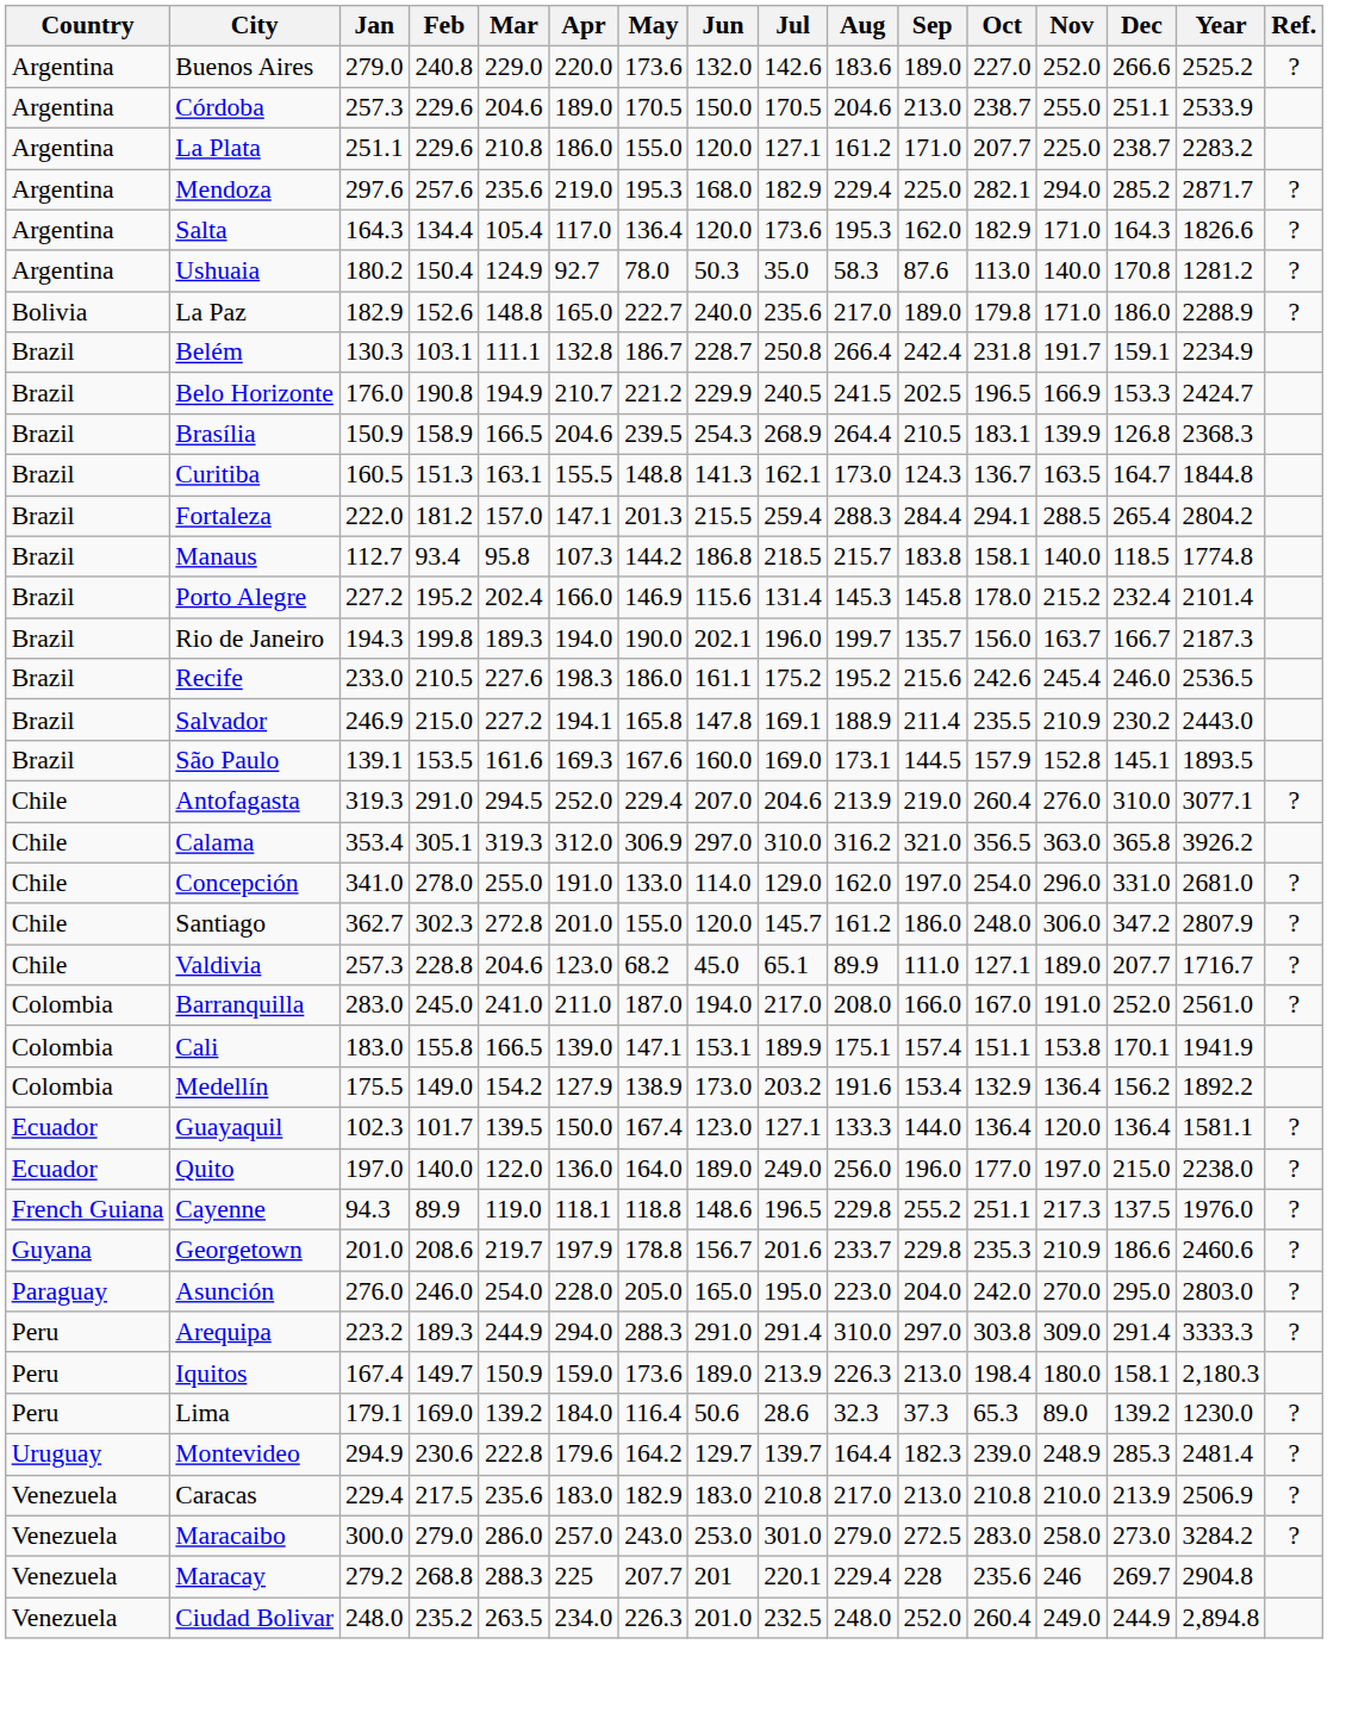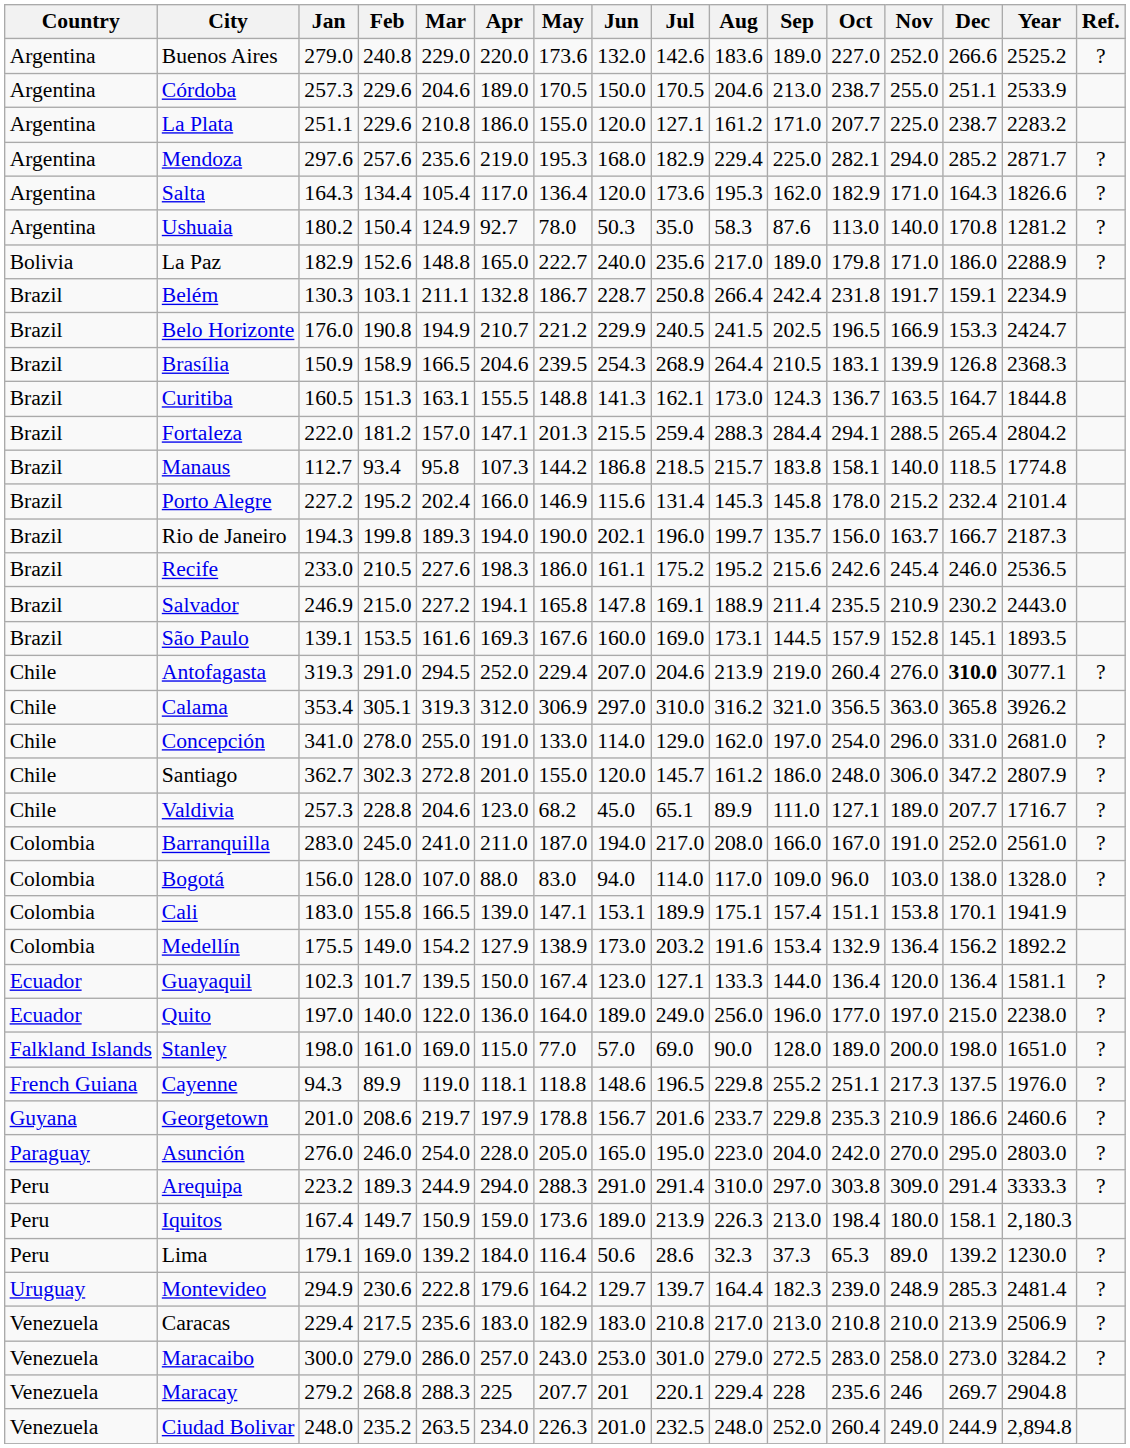Belém | Mar: 111.1 -> 211.1
Antofagasta | Dec: normal -> bold
+ row: Colombia | Bogotá | 156.0 | 128.0 | 107.0 | 88.0 | 83.0 | 94.0 | 114.0 | 117.0 | 109.0 | 96.0 | 103.0 | 138.0 | 1328.0 | ?
+ row: Falkland Islands | Stanley | 198.0 | 161.0 | 169.0 | 115.0 | 77.0 | 57.0 | 69.0 | 90.0 | 128.0 | 189.0 | 200.0 | 198.0 | 1651.0 | ?
